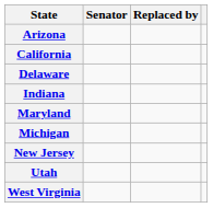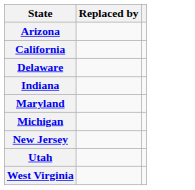- column: Senator
